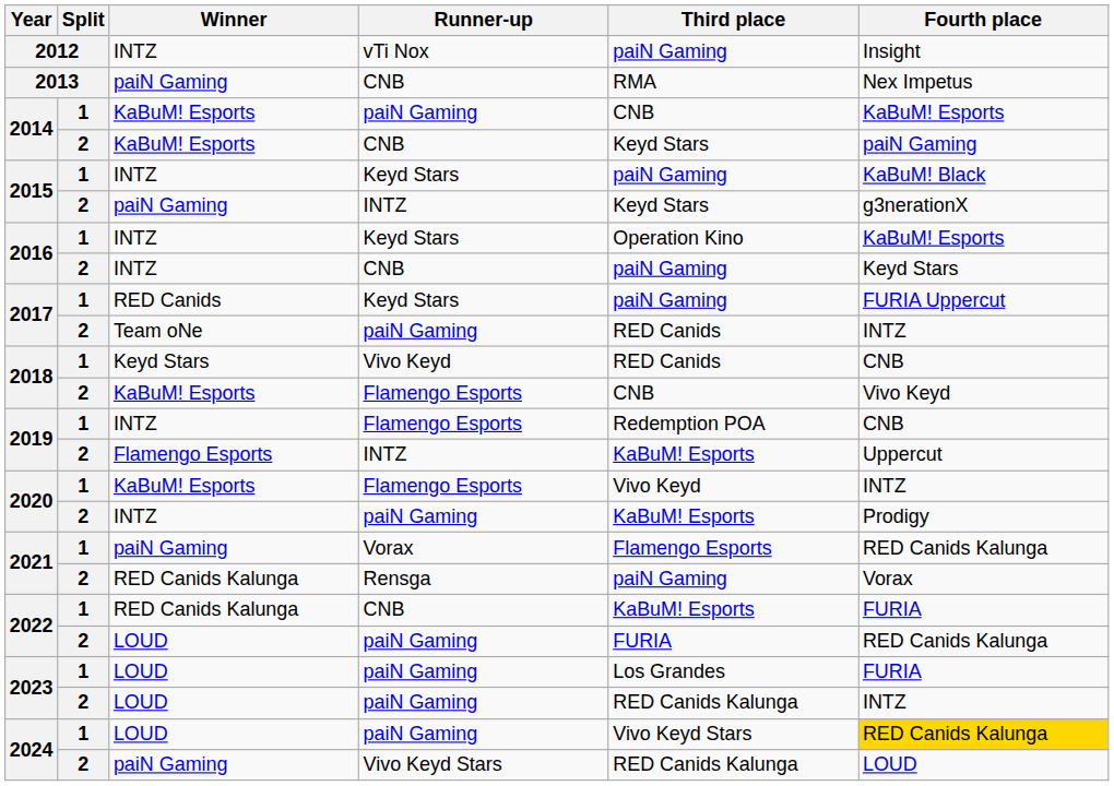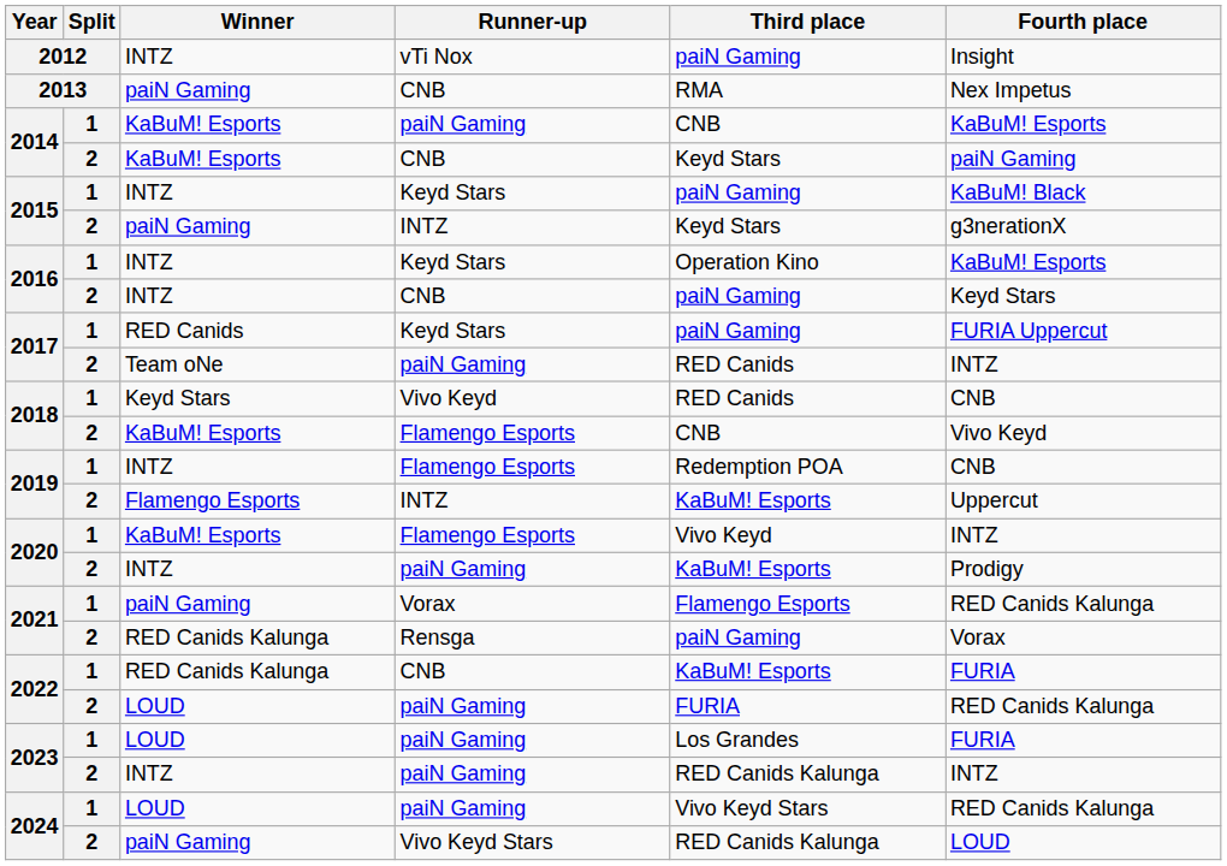2023 / 2 | Winner: LOUD -> INTZ
2024 / 1 | Fourth place: gold background -> no background
